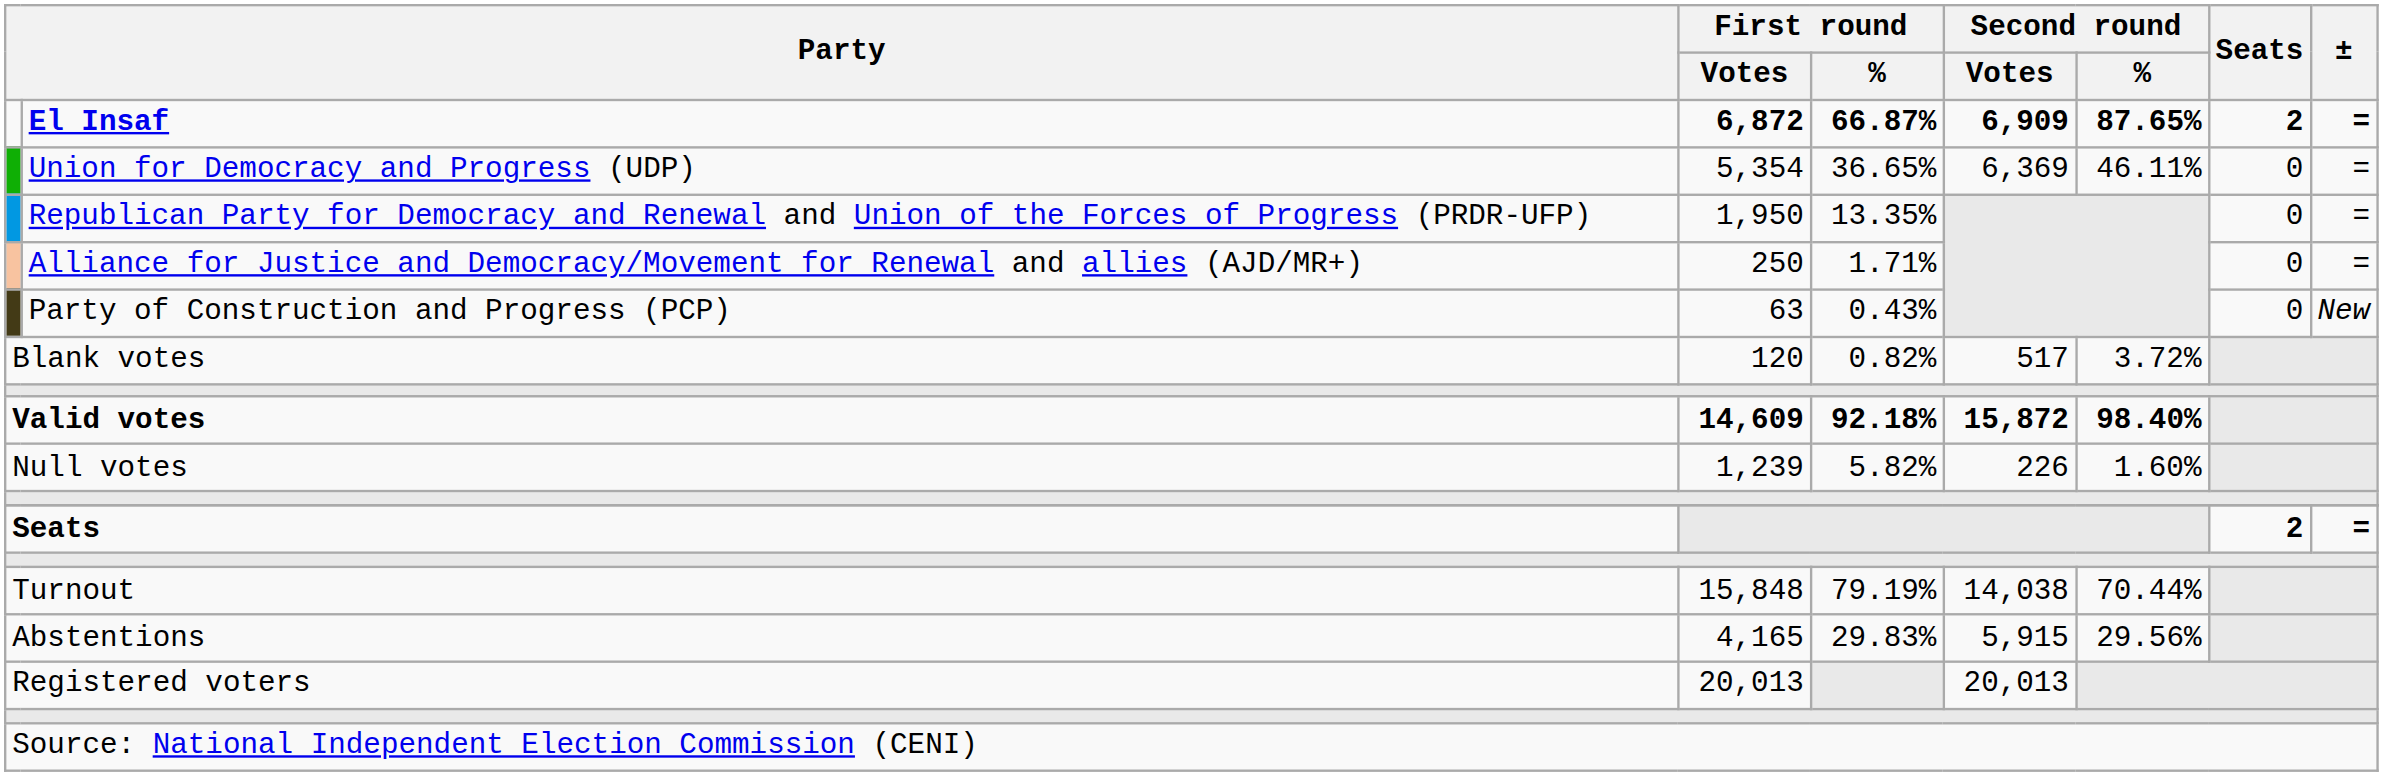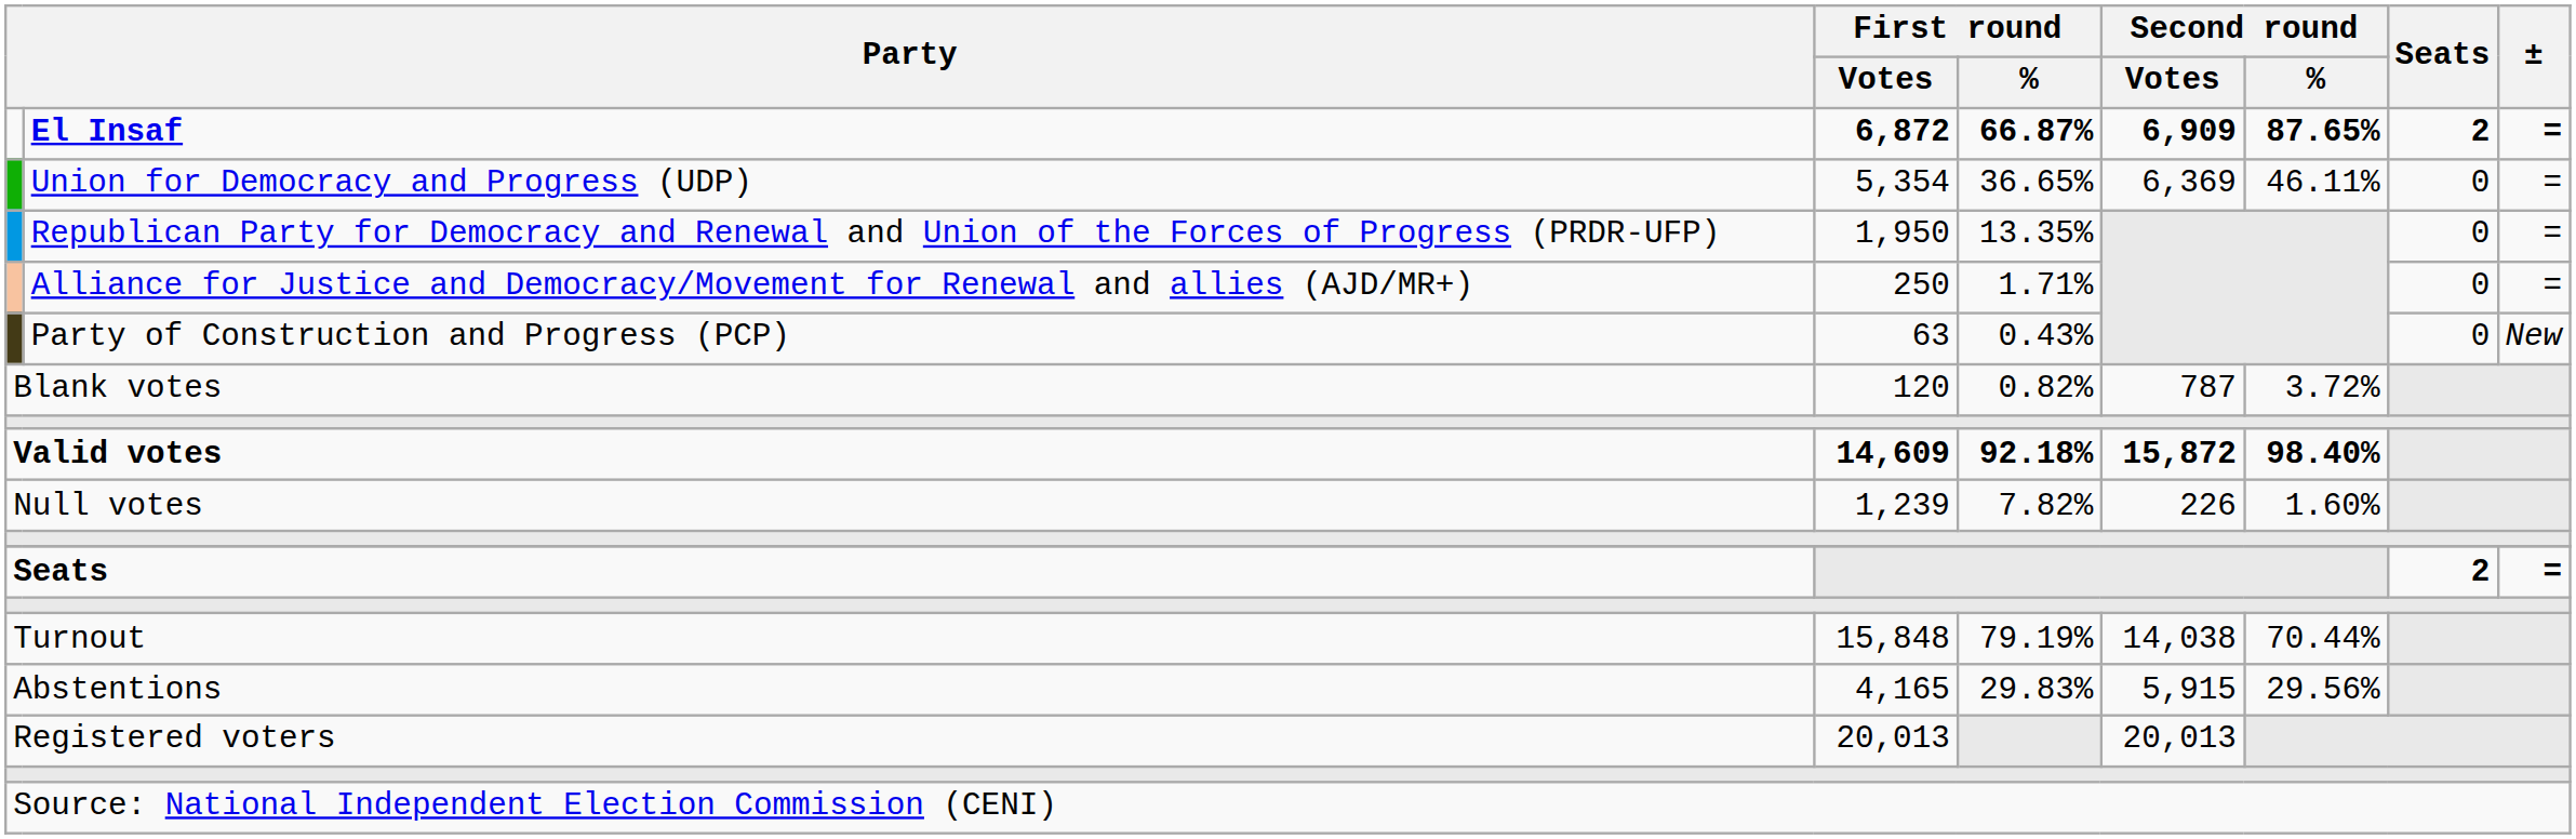Blank votes | Second round / Votes: 517 -> 787
Null votes | First round / %: 5.82% -> 7.82%
